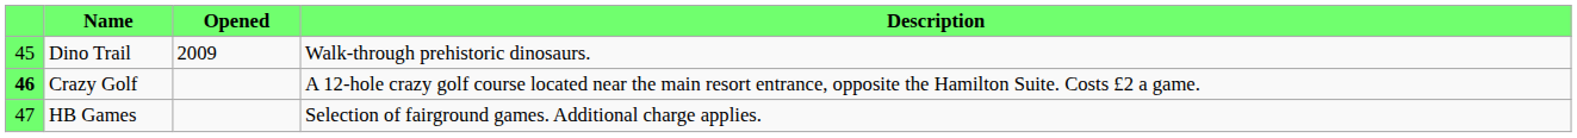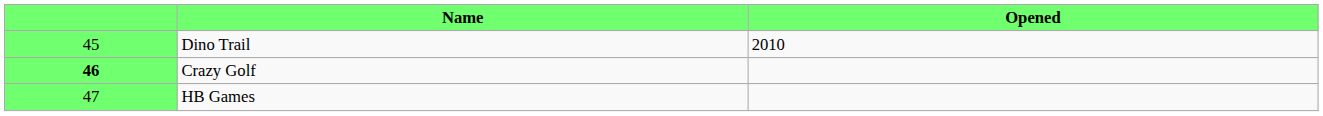- column: Description | Walk-through prehistoric dinosaurs. | A 12-hole crazy golf course located near the main resort entrance, opposite the Hamilton Suite. Costs £2 a game. | Selection of fairground games. Additional charge applies.
Dino Trail | Opened: 2009 -> 2010
